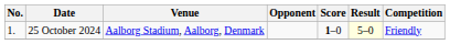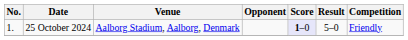25 October 2024 | Score: no background -> lavender background
25 October 2024 | Result: lightyellow background -> no background
